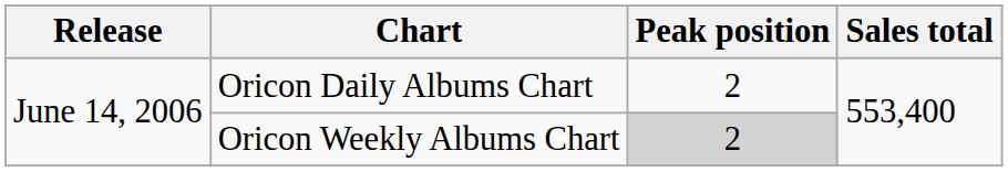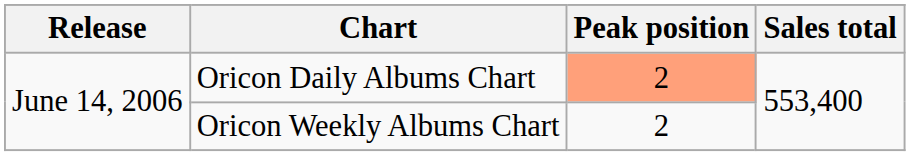Oricon Daily Albums Chart | Peak position: no background -> lightsalmon background
Oricon Weekly Albums Chart | Peak position: lightgrey background -> no background
